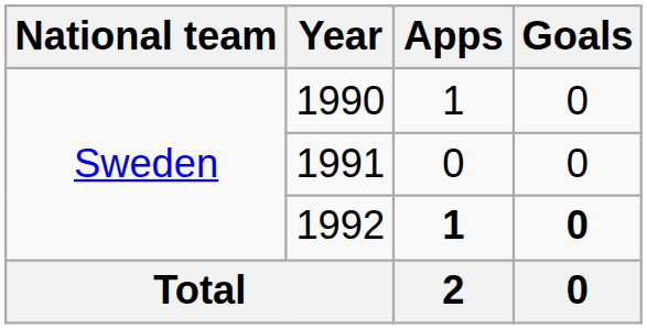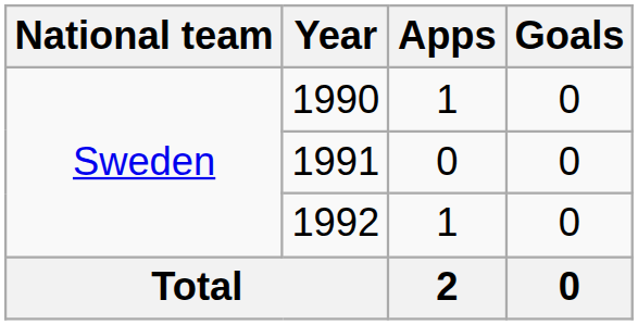1992 | Apps: bold -> normal
1992 | Goals: bold -> normal
